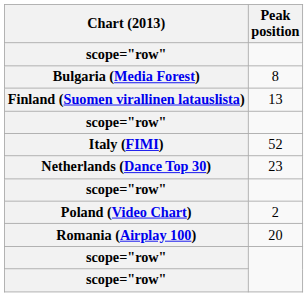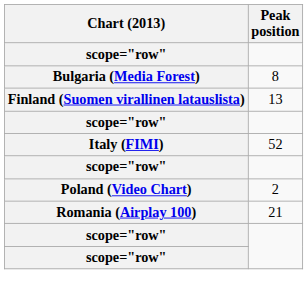- row: Netherlands (Dance Top 30) | 23
Romania (Airplay 100) | Peak position: 20 -> 21
